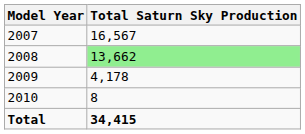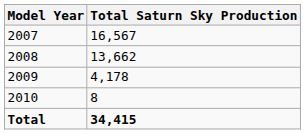2008 | Total Saturn Sky Production: lightgreen background -> no background
